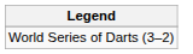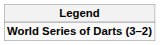row 2 | column 1: normal -> bold
